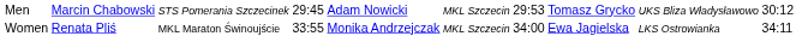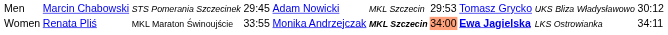Women | column 6: normal -> bold
Women | column 7: no background -> lightsalmon background
Women | column 8: normal -> bold
